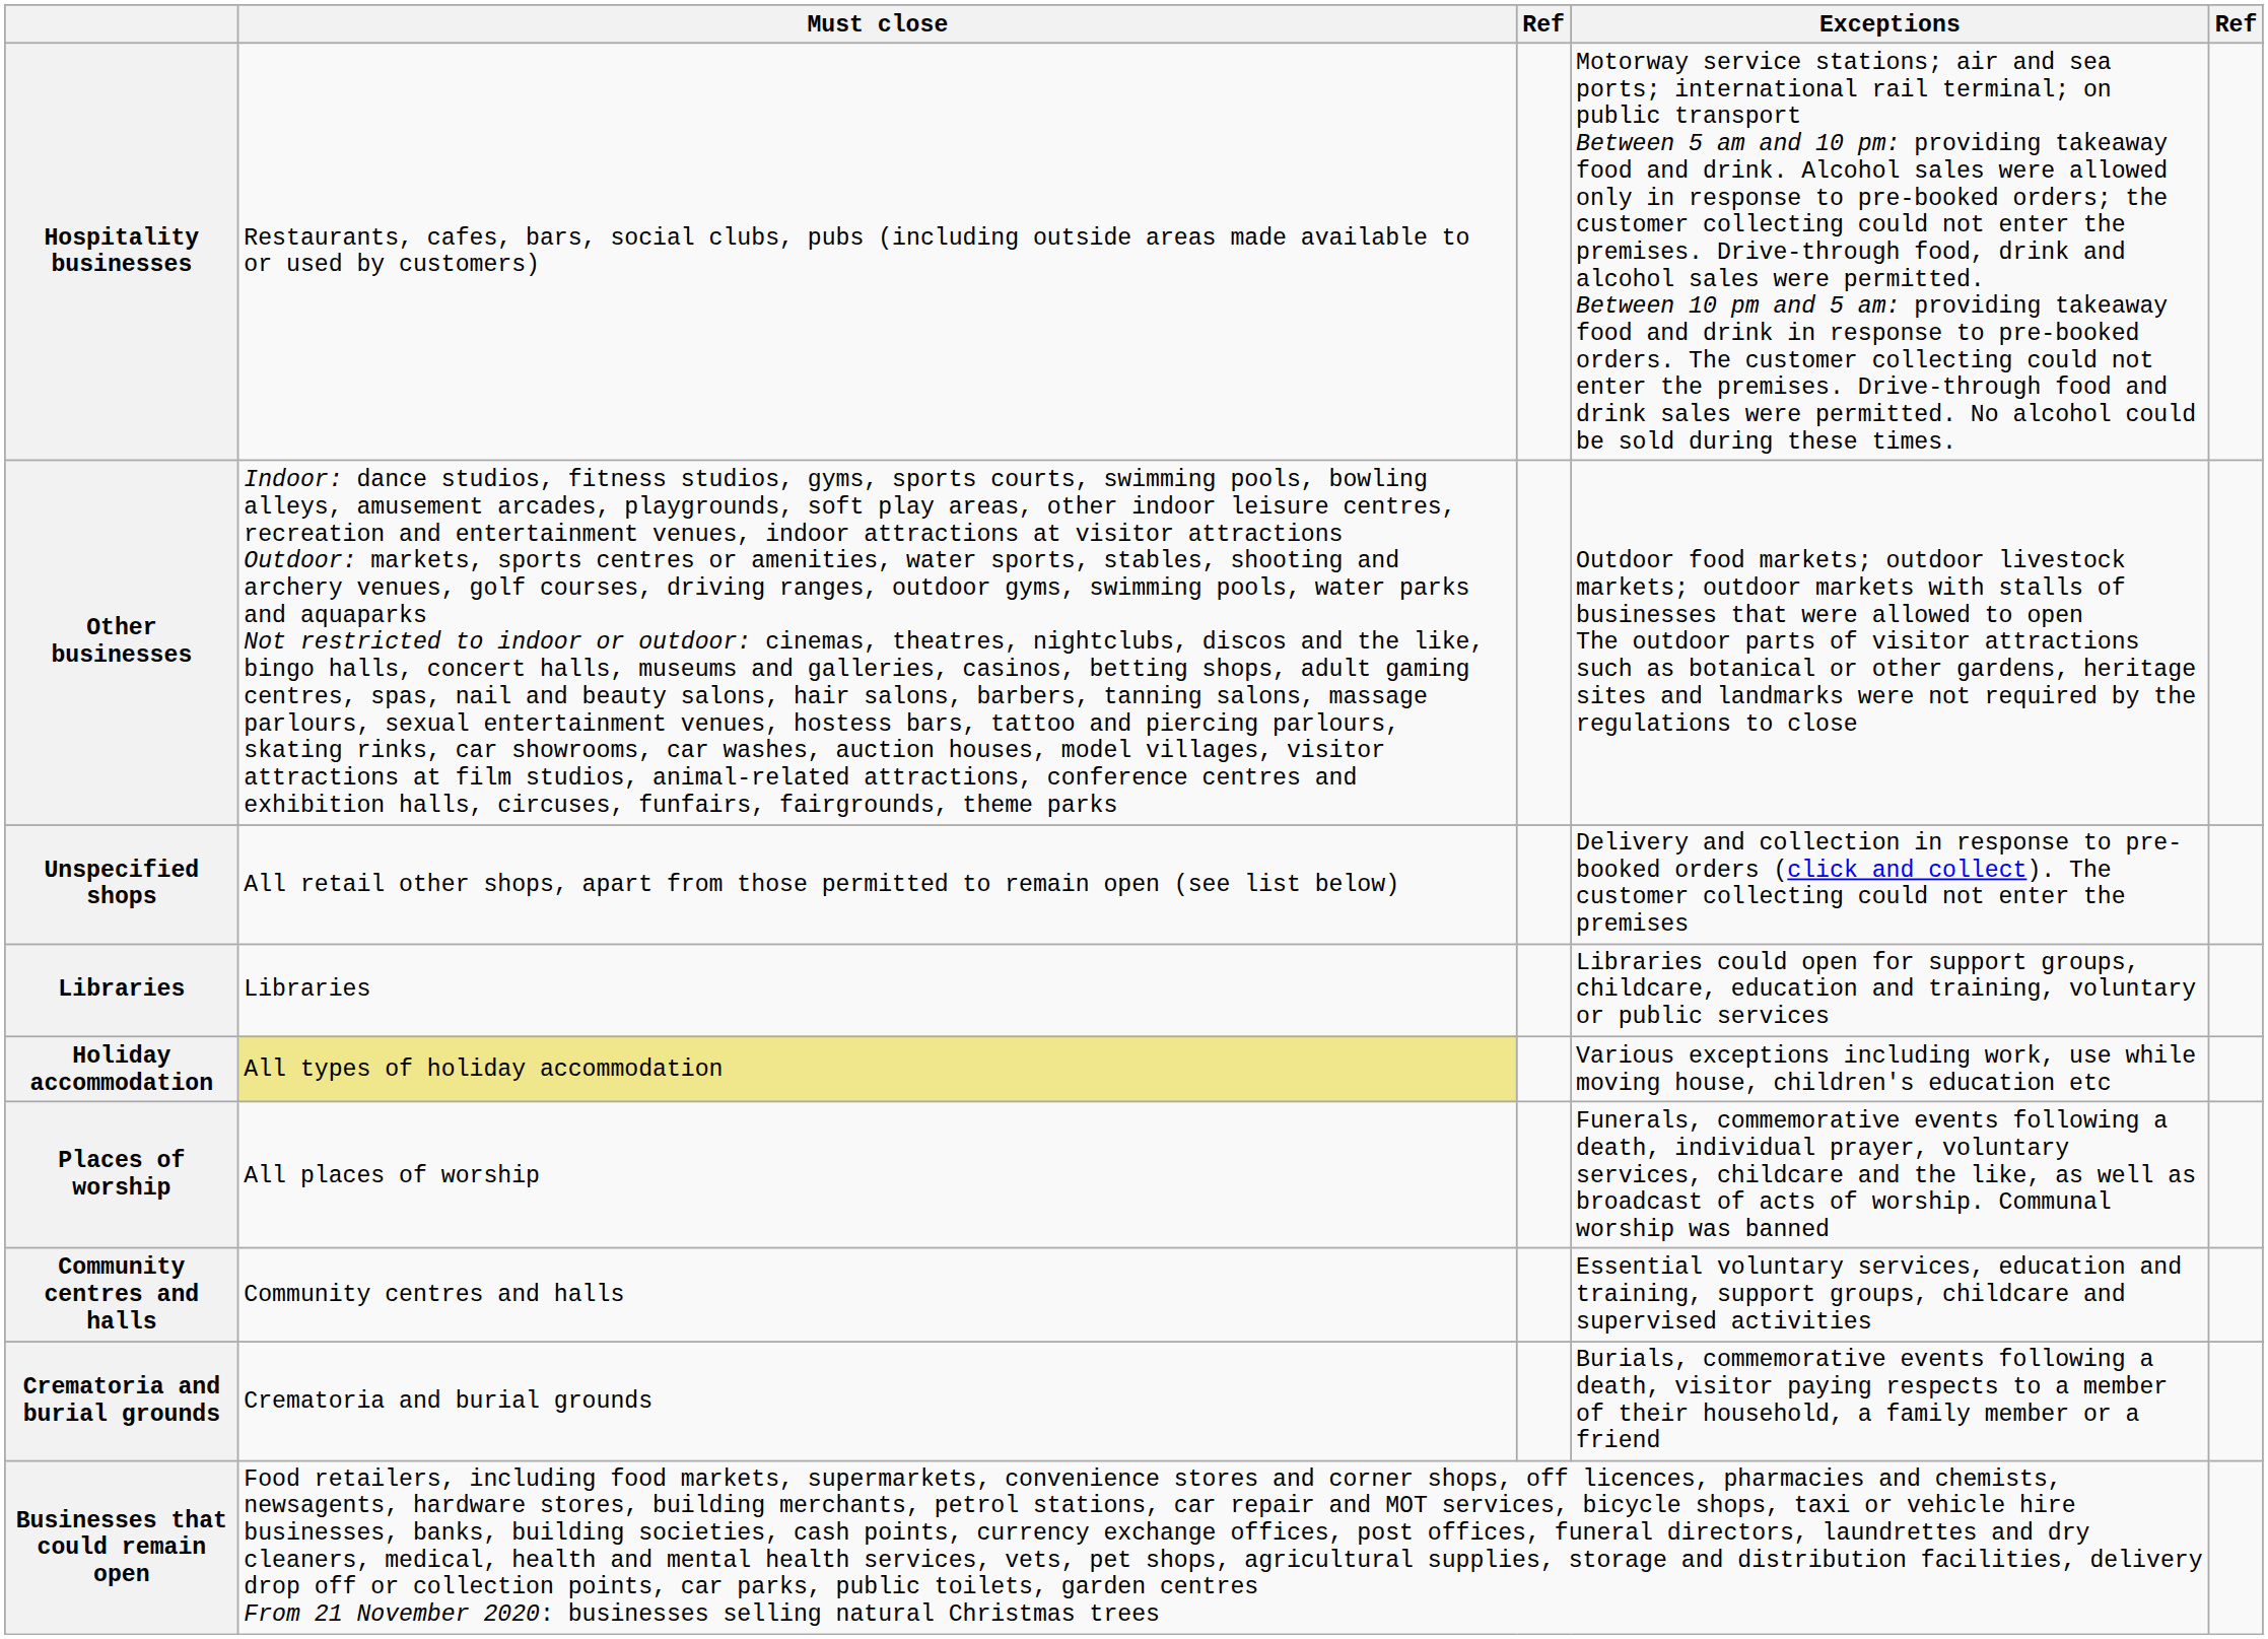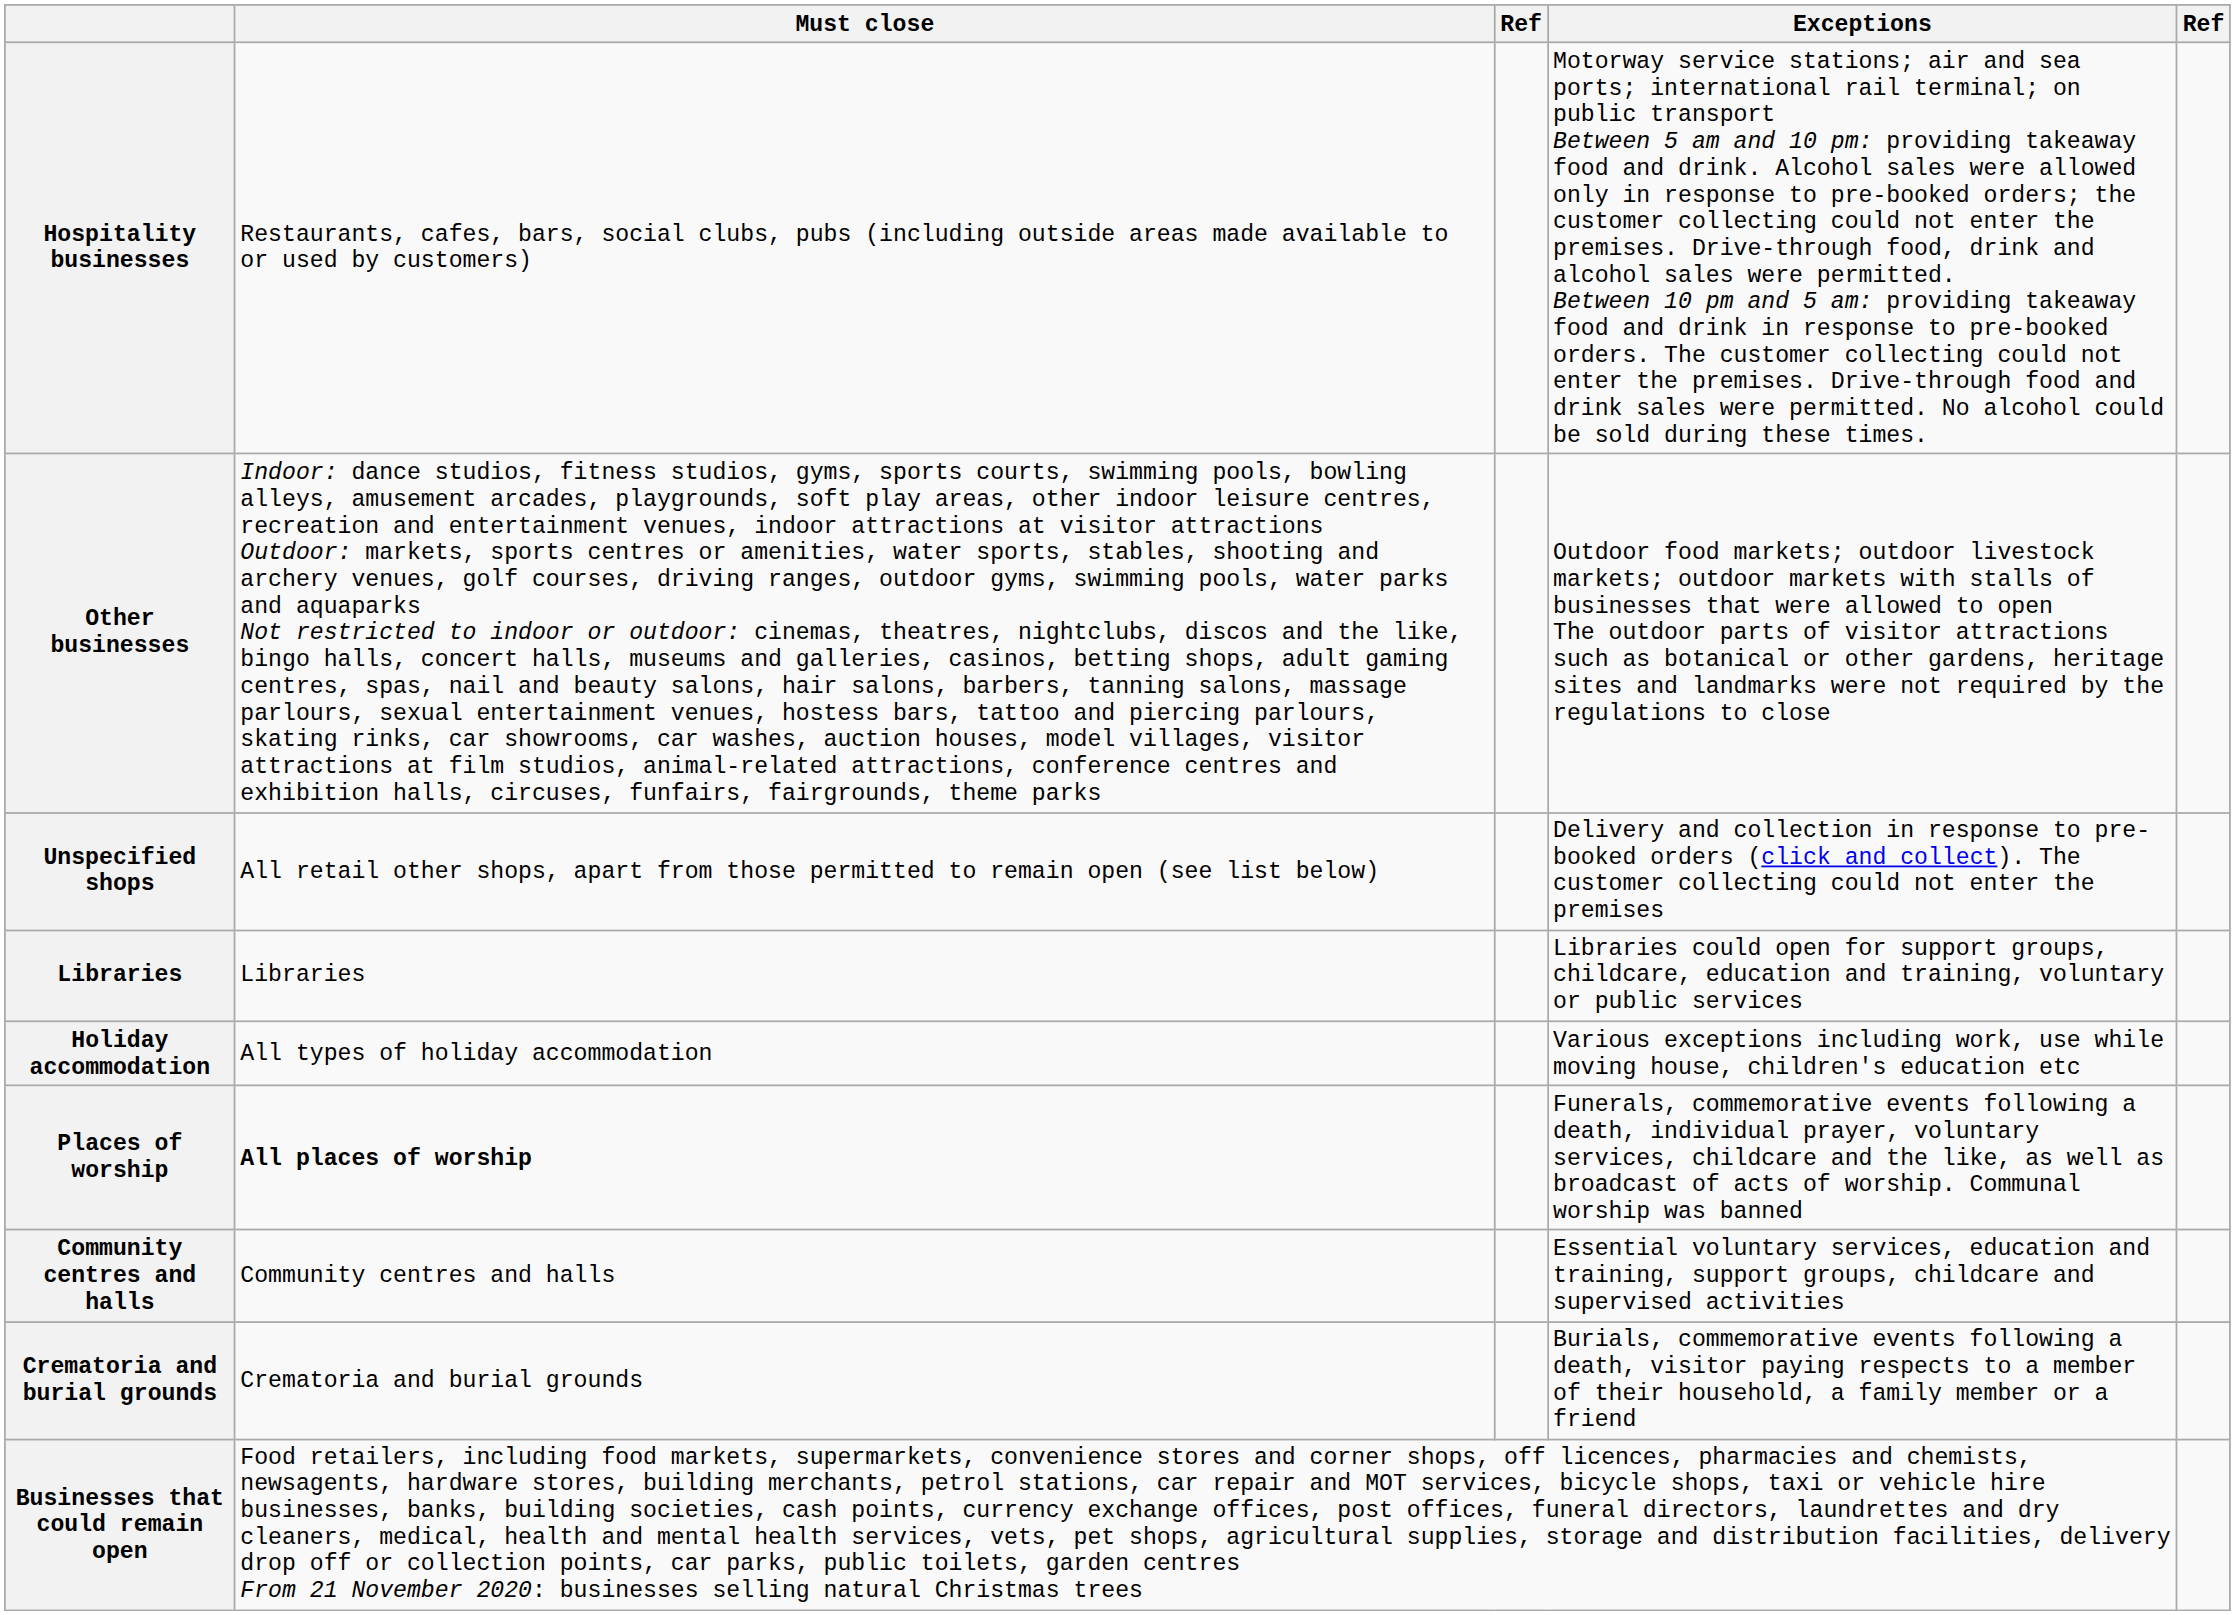Holiday accommodation | Must close: khaki background -> no background
Places of worship | Must close: normal -> bold
